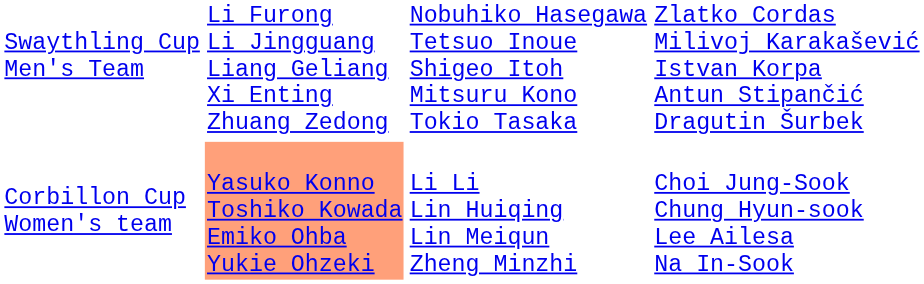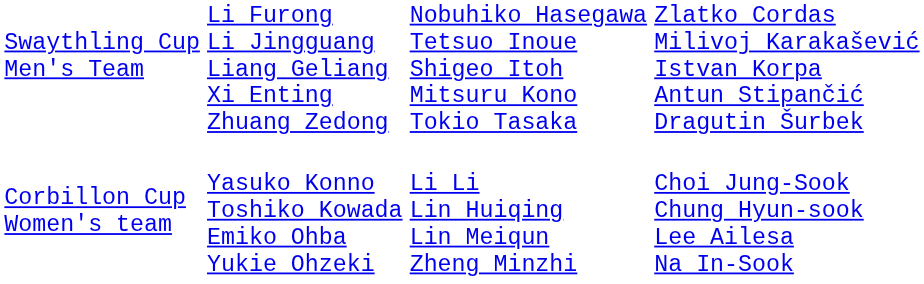Corbillon Cup Women's team | column 2: lightsalmon background -> no background
